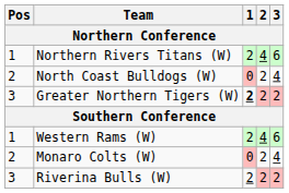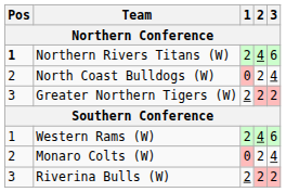Northern Rivers Titans (W) | Pos: normal -> bold
Greater Northern Tigers (W) | 1: bold -> normal
